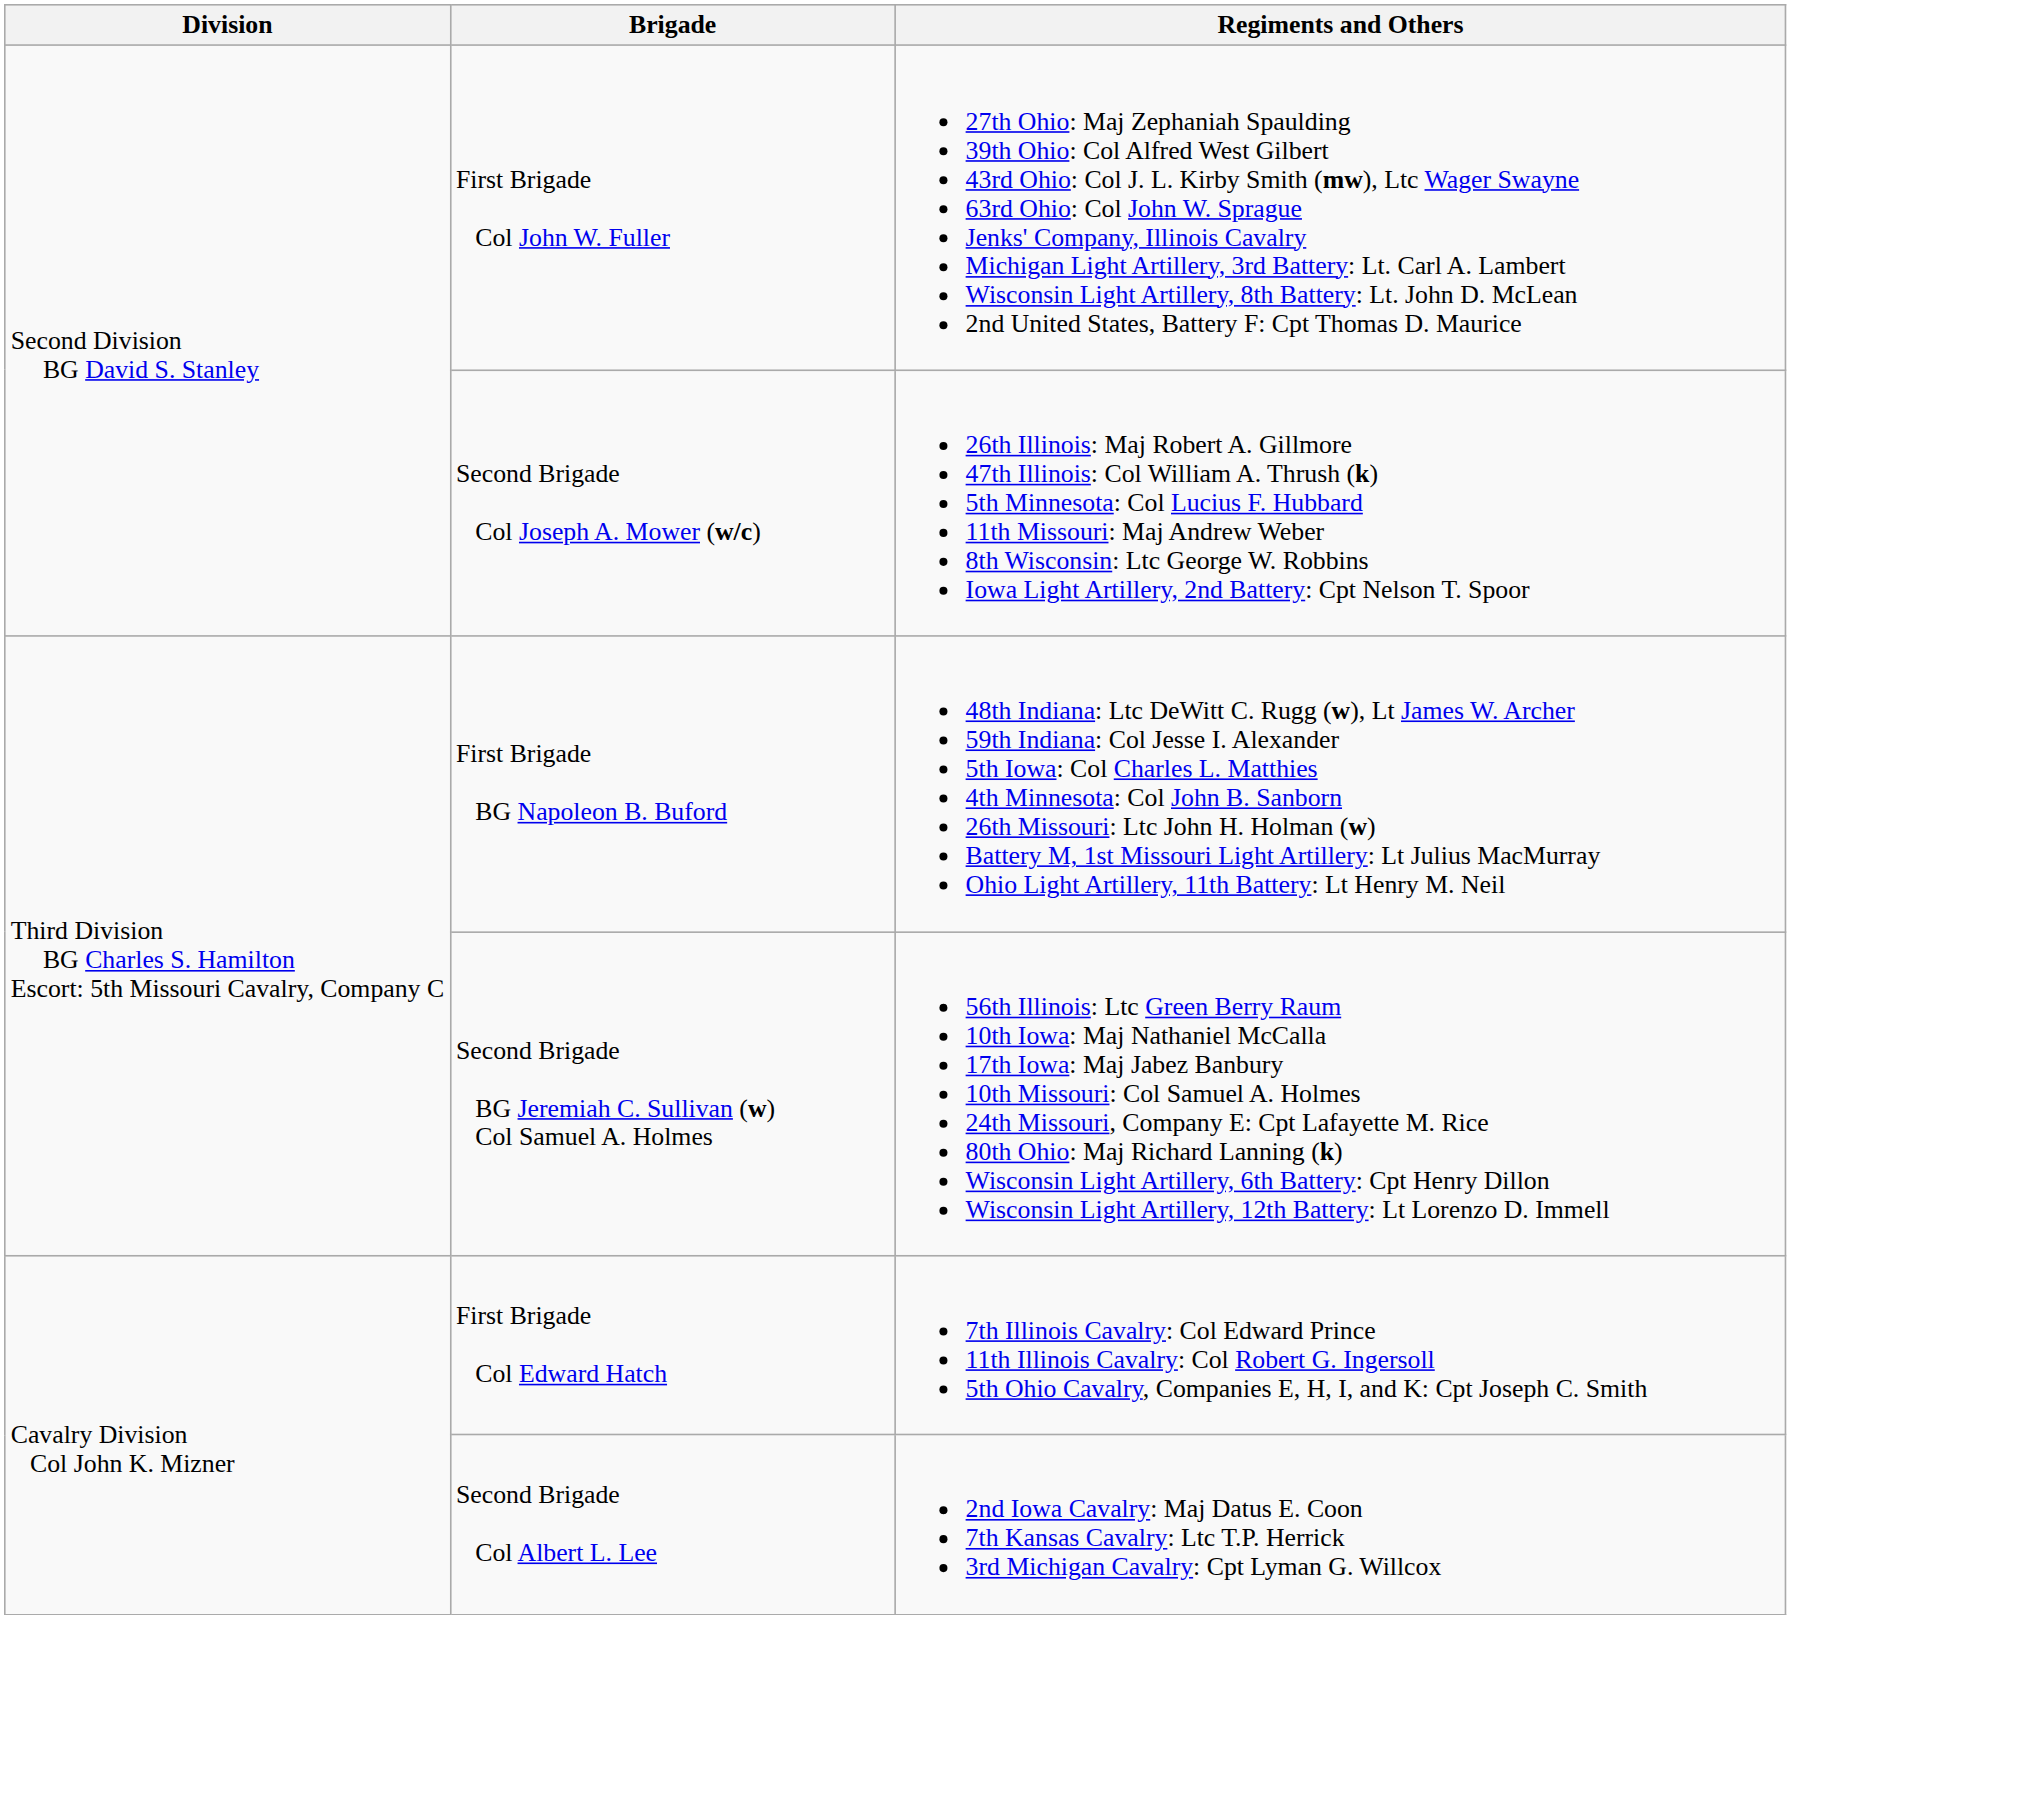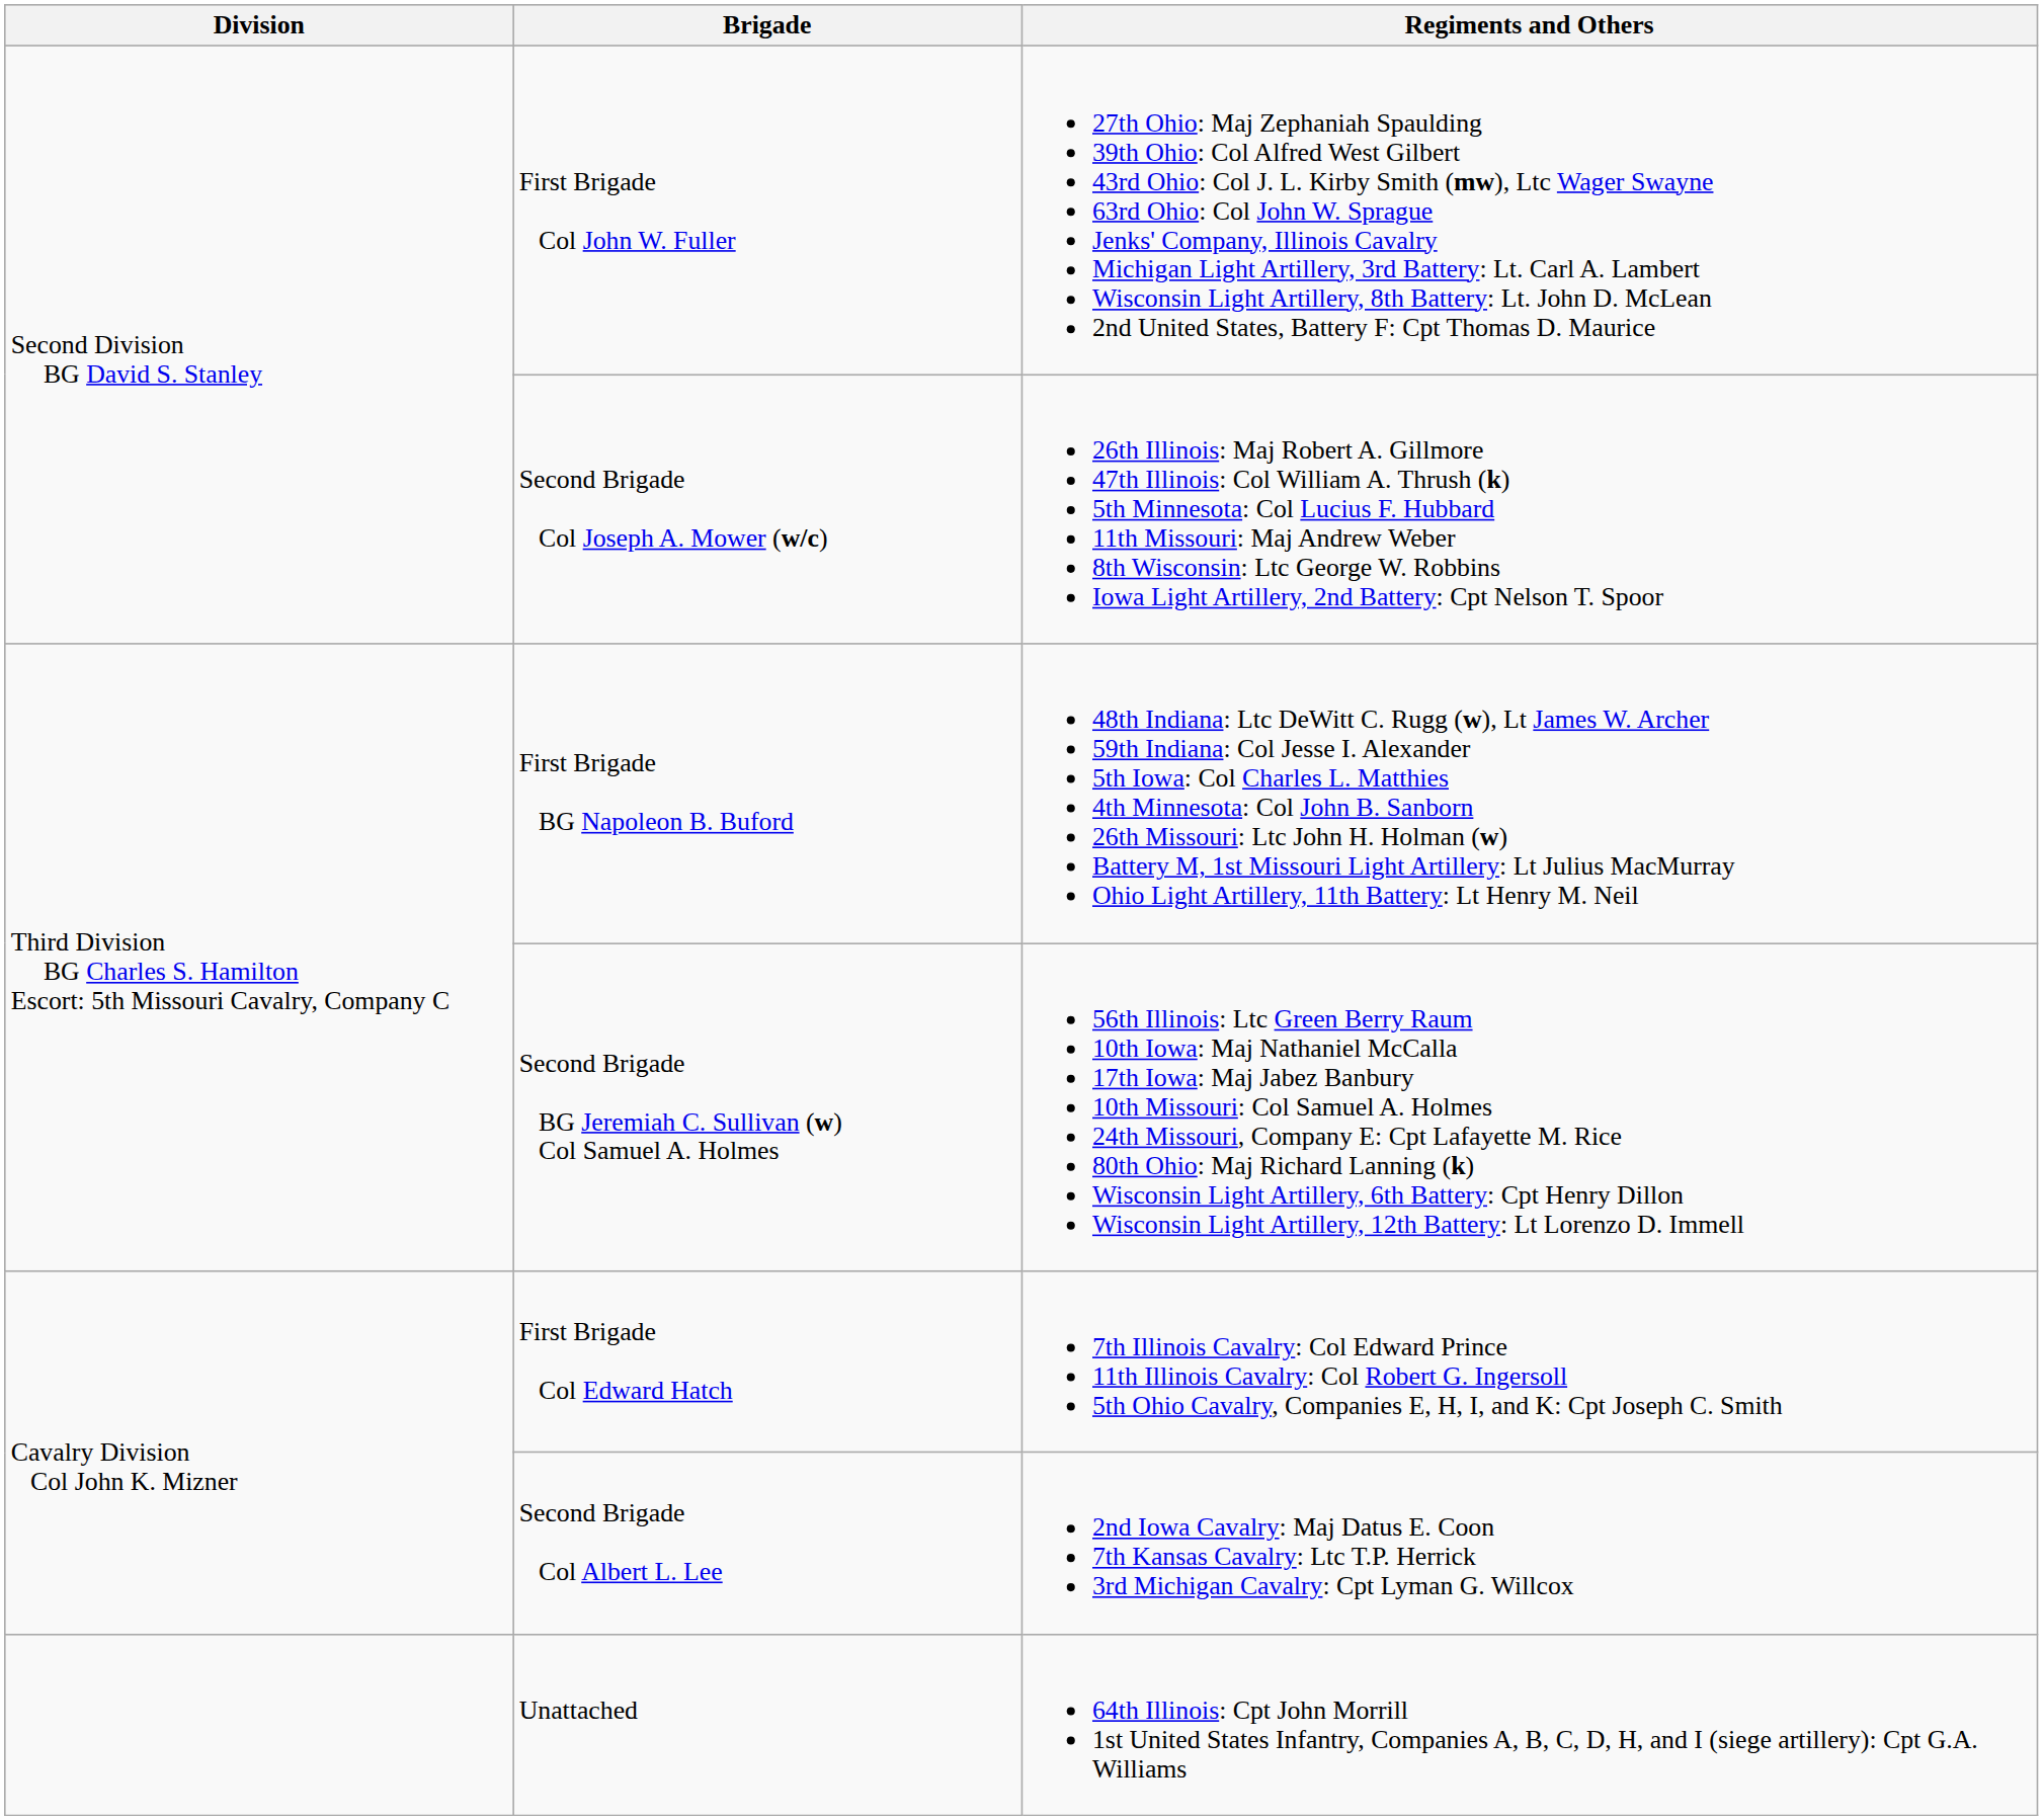+ row: Unattached | 64th Illinois: Cpt John Morrill 1st United States Infantry, Companies A, B, C, D, H, and I (siege artillery): Cpt G.A. Williams
